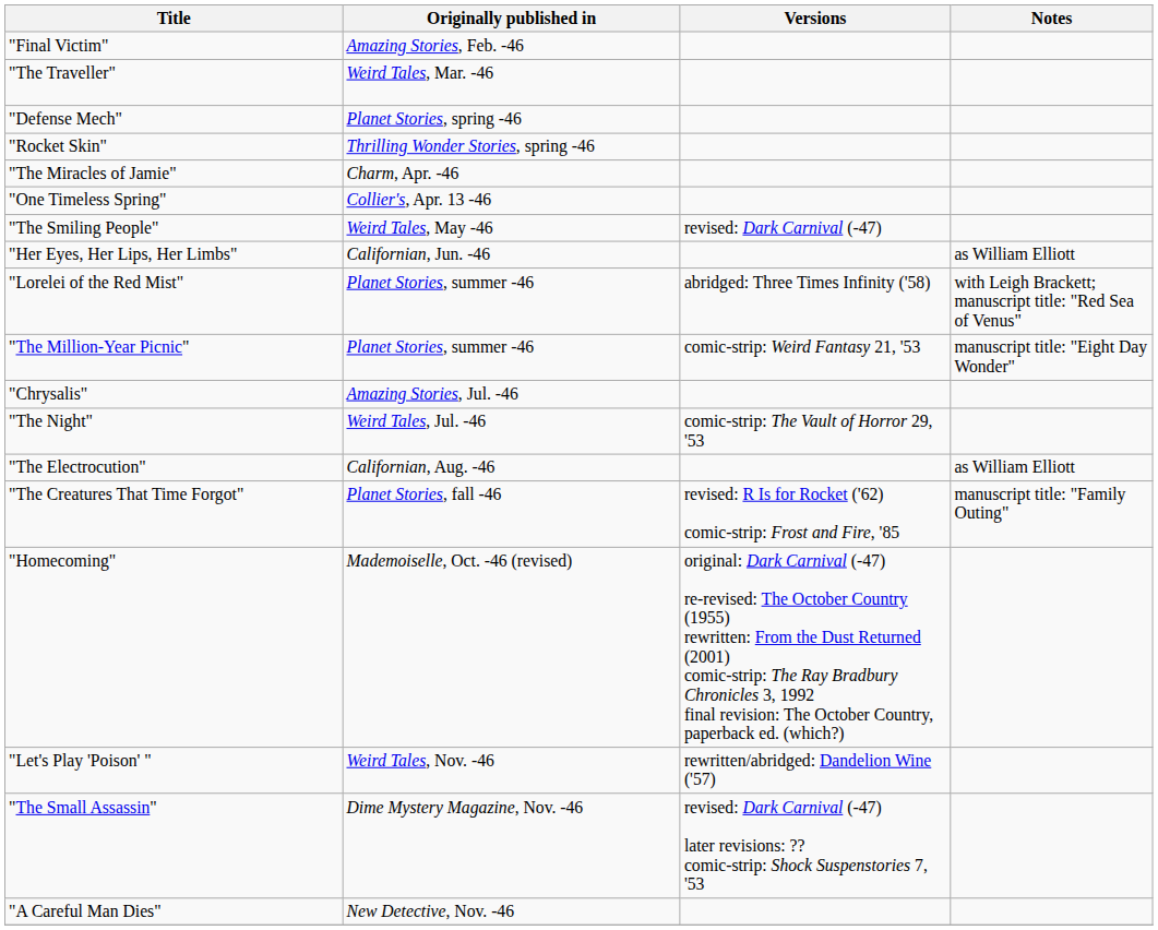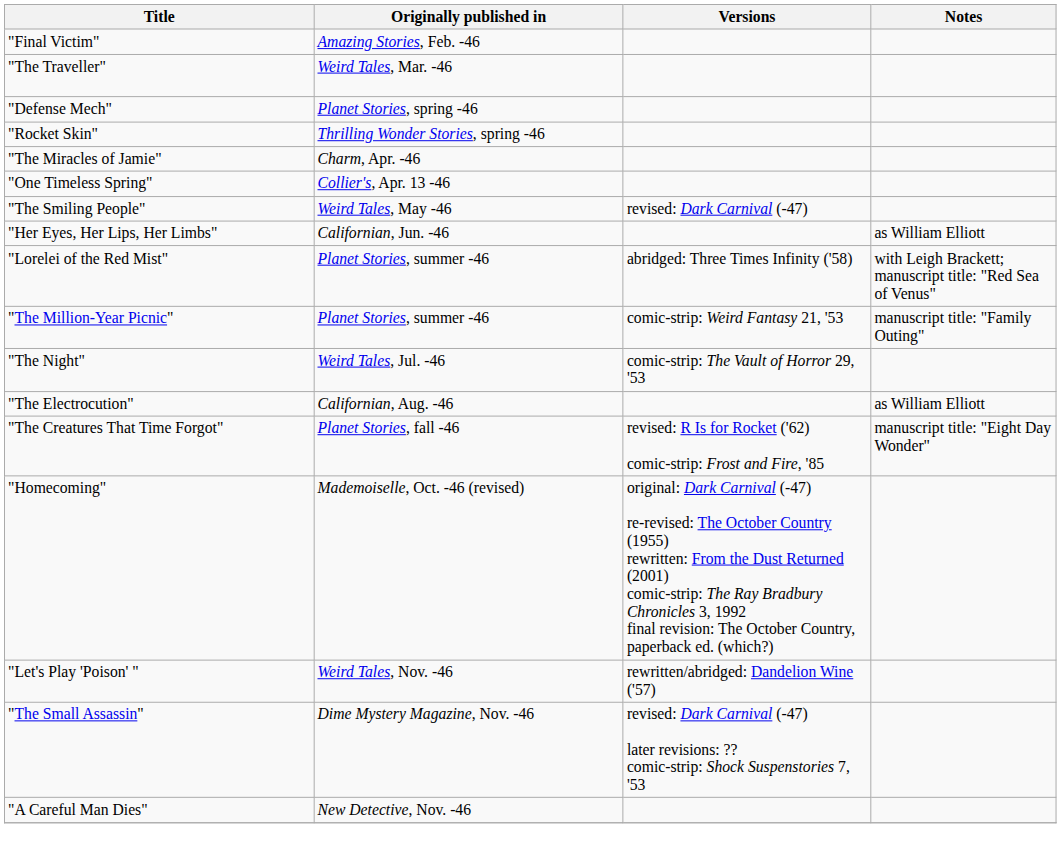"The Million-Year Picnic" | Notes: manuscript title: "Eight Day Wonder" -> manuscript title: "Family Outing"
- row: "Chrysalis" | Amazing Stories, Jul. -46
"The Creatures That Time Forgot" | Notes: manuscript title: "Family Outing" -> manuscript title: "Eight Day Wonder"
